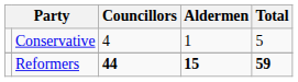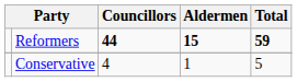rows swapped: Reformers <-> Conservative
